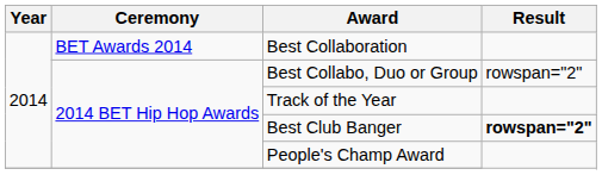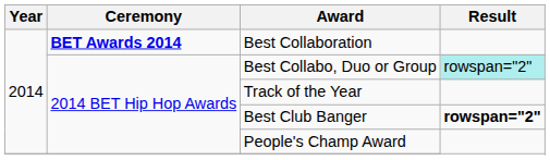Best Collaboration | Ceremony: normal -> bold
Best Collabo, Duo or Group | Result: no background -> paleturquoise background
